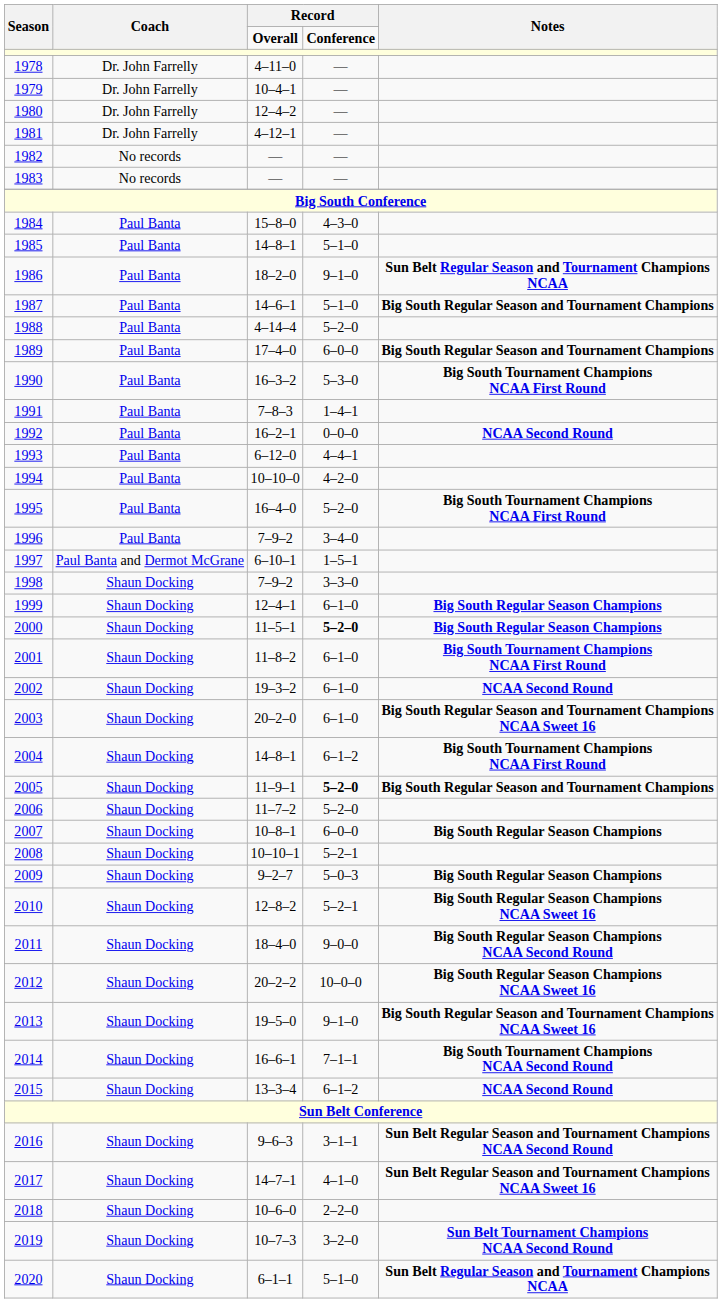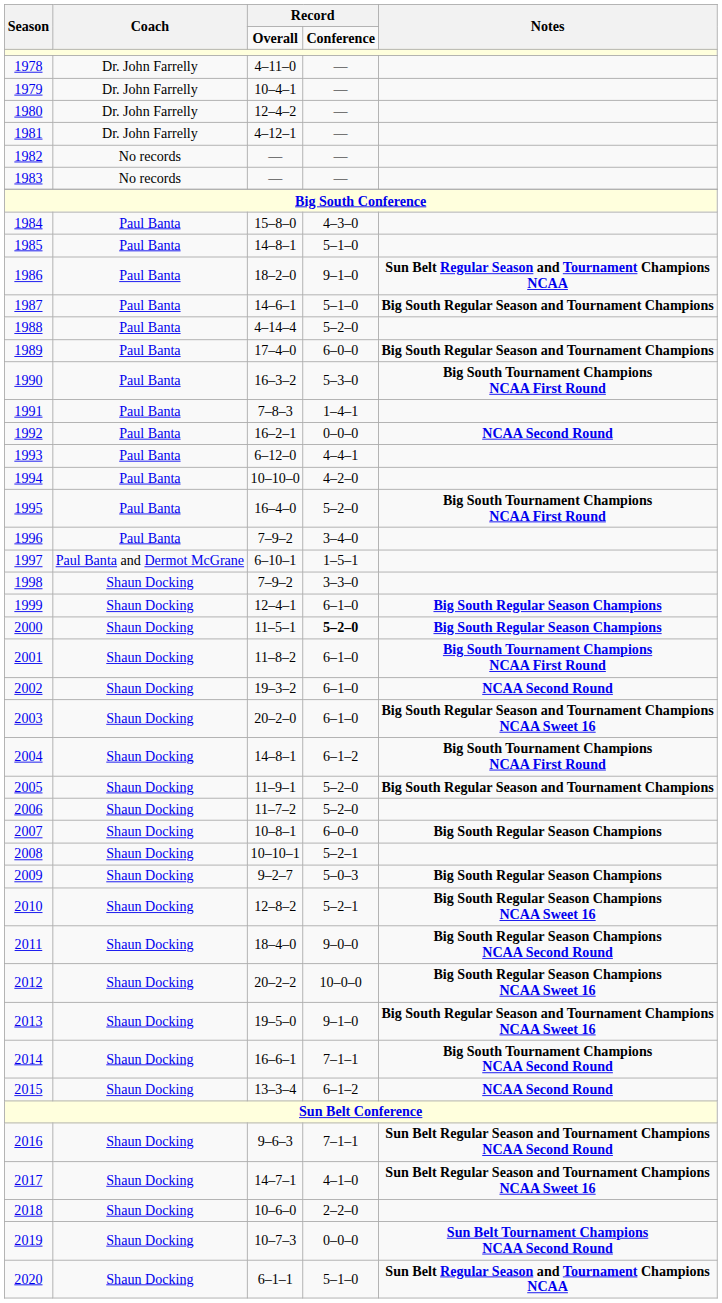2005 | column 4: bold -> normal
2016 | column 4: 3–1–1 -> 7–1–1
2019 | column 4: 3–2–0 -> 0–0–0
